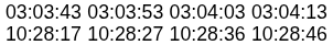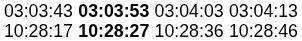03:03:43 10:28:17 | column 2: normal -> bold
